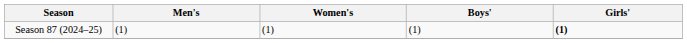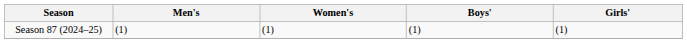Season 87 (2024–25) | Girls': bold -> normal
